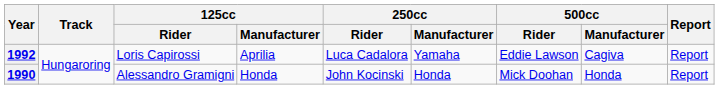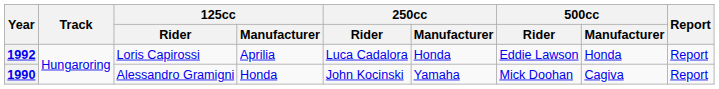1992 | 250cc / Manufacturer: Yamaha -> Honda
1992 | 500cc / Manufacturer: Cagiva -> Honda
1990 | 250cc / Manufacturer: Honda -> Yamaha
1990 | 500cc / Manufacturer: Honda -> Cagiva
